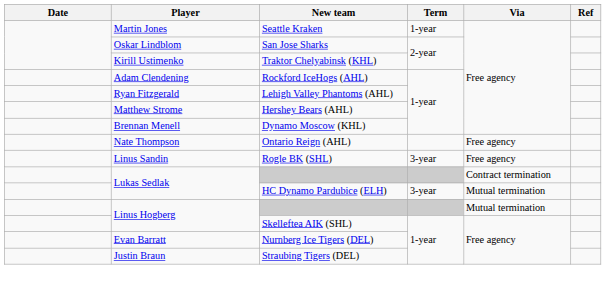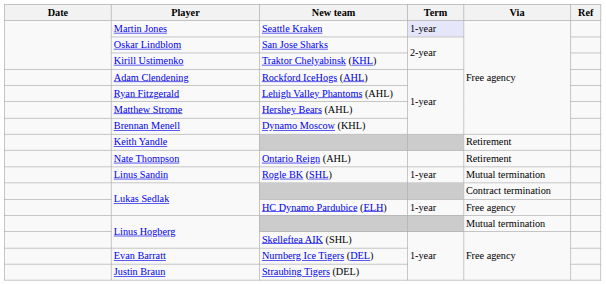Martin Jones | Term: no background -> lavender background
+ row: Keith Yandle | Retirement
Nate Thompson | Via: Free agency -> Retirement
Linus Sandin | Term: 3-year -> 1-year
Linus Sandin | Via: Free agency -> Mutual termination
Lukas Sedlak / HC Dynamo Pardubice (ELH) | Term: 3-year -> 1-year
Lukas Sedlak / HC Dynamo Pardubice (ELH) | Via: Mutual termination -> Free agency
